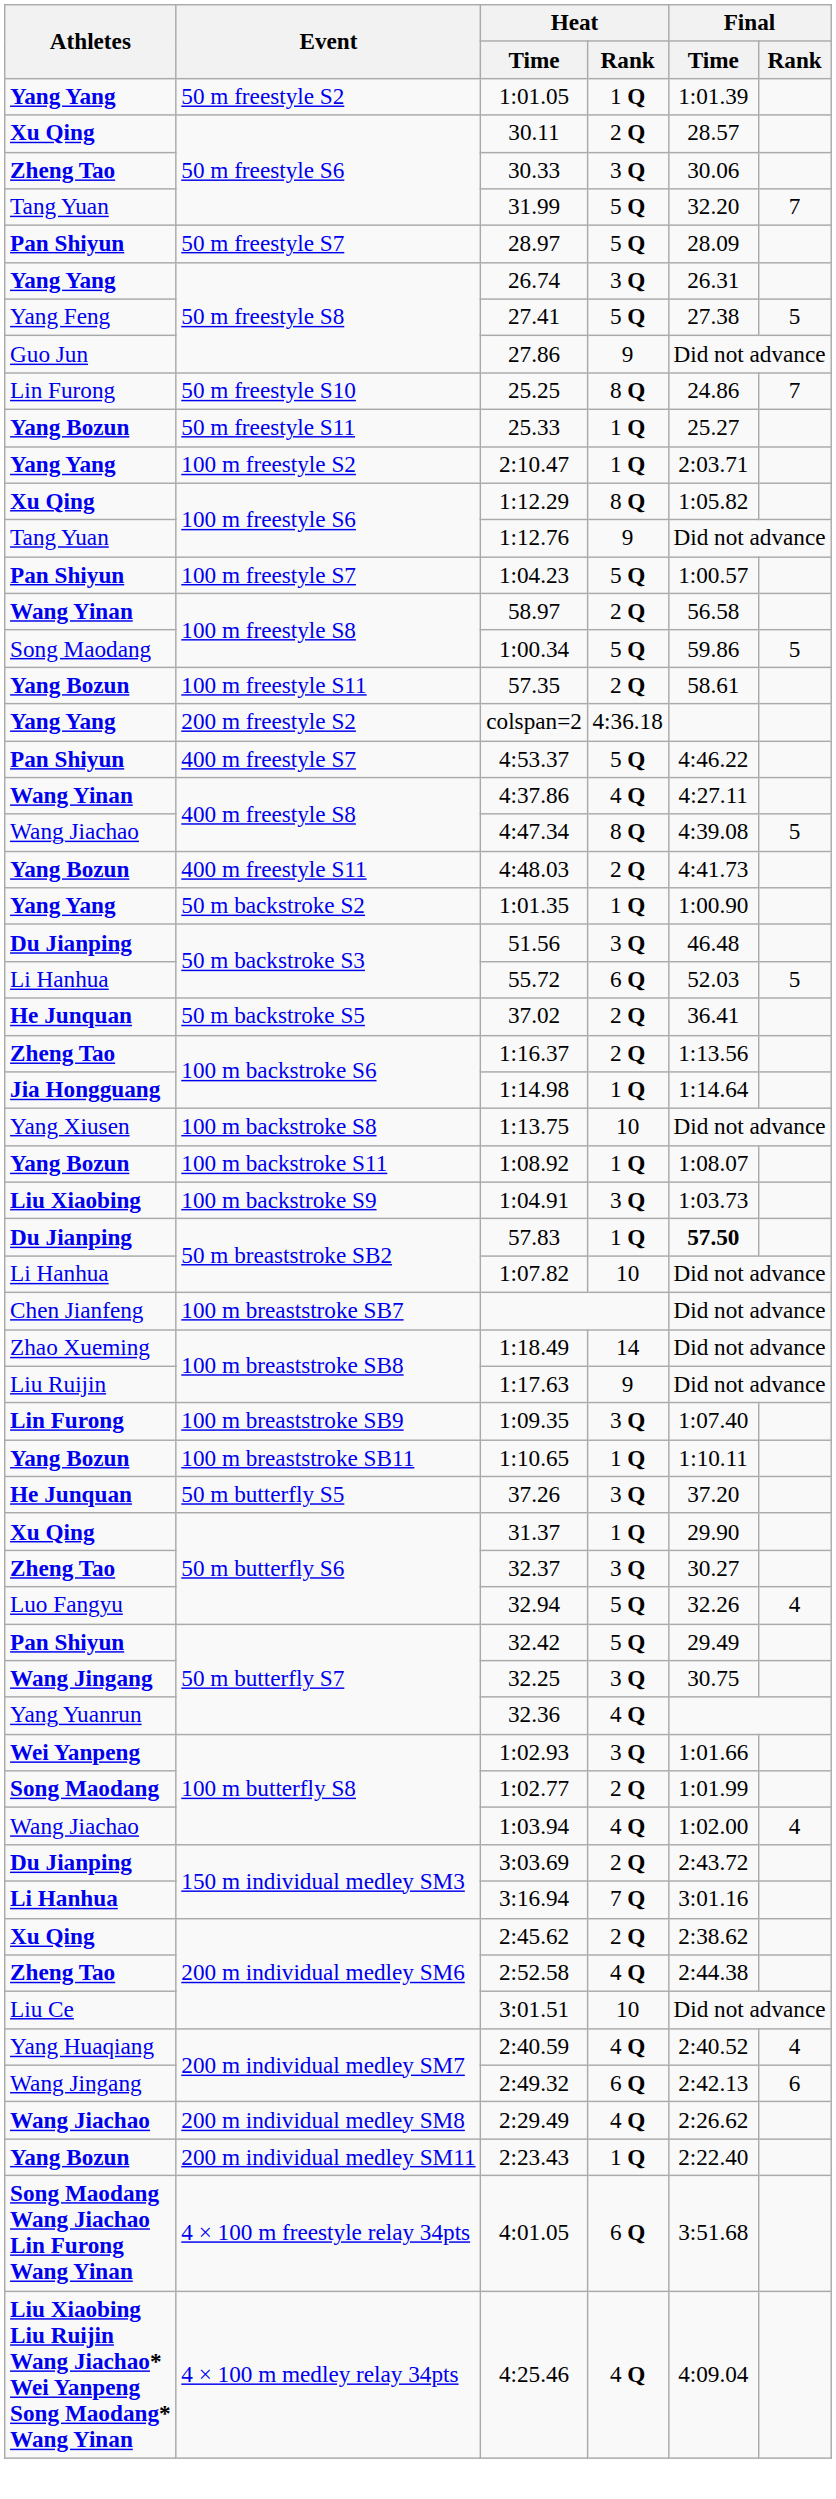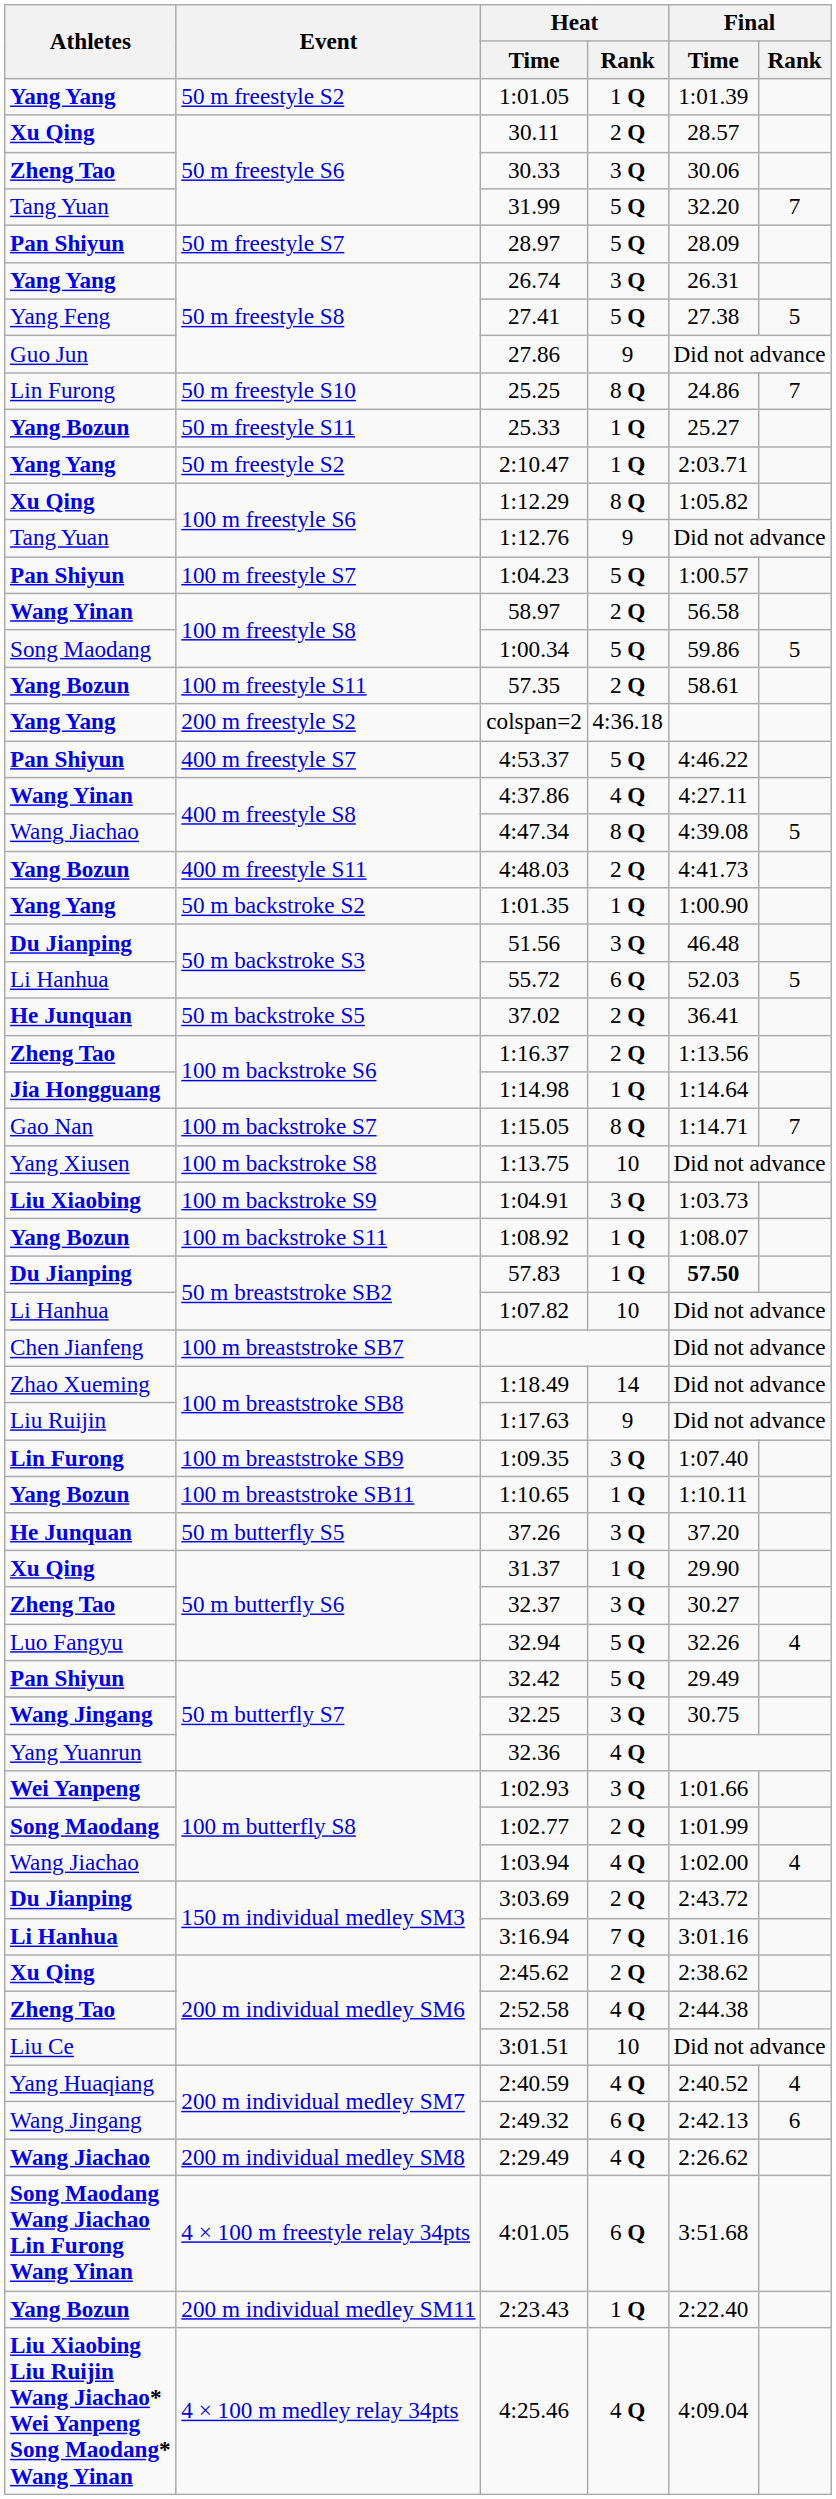2:10.47 | Event: 100 m freestyle S2 -> 50 m freestyle S2
+ row: Gao Nan | 100 m backstroke S7 | 1:15.05 | 8 Q | 1:14.71 | 7
rows swapped: 1:04.91 <-> 1:08.92
rows swapped: 2:23.43 <-> 4:01.05
